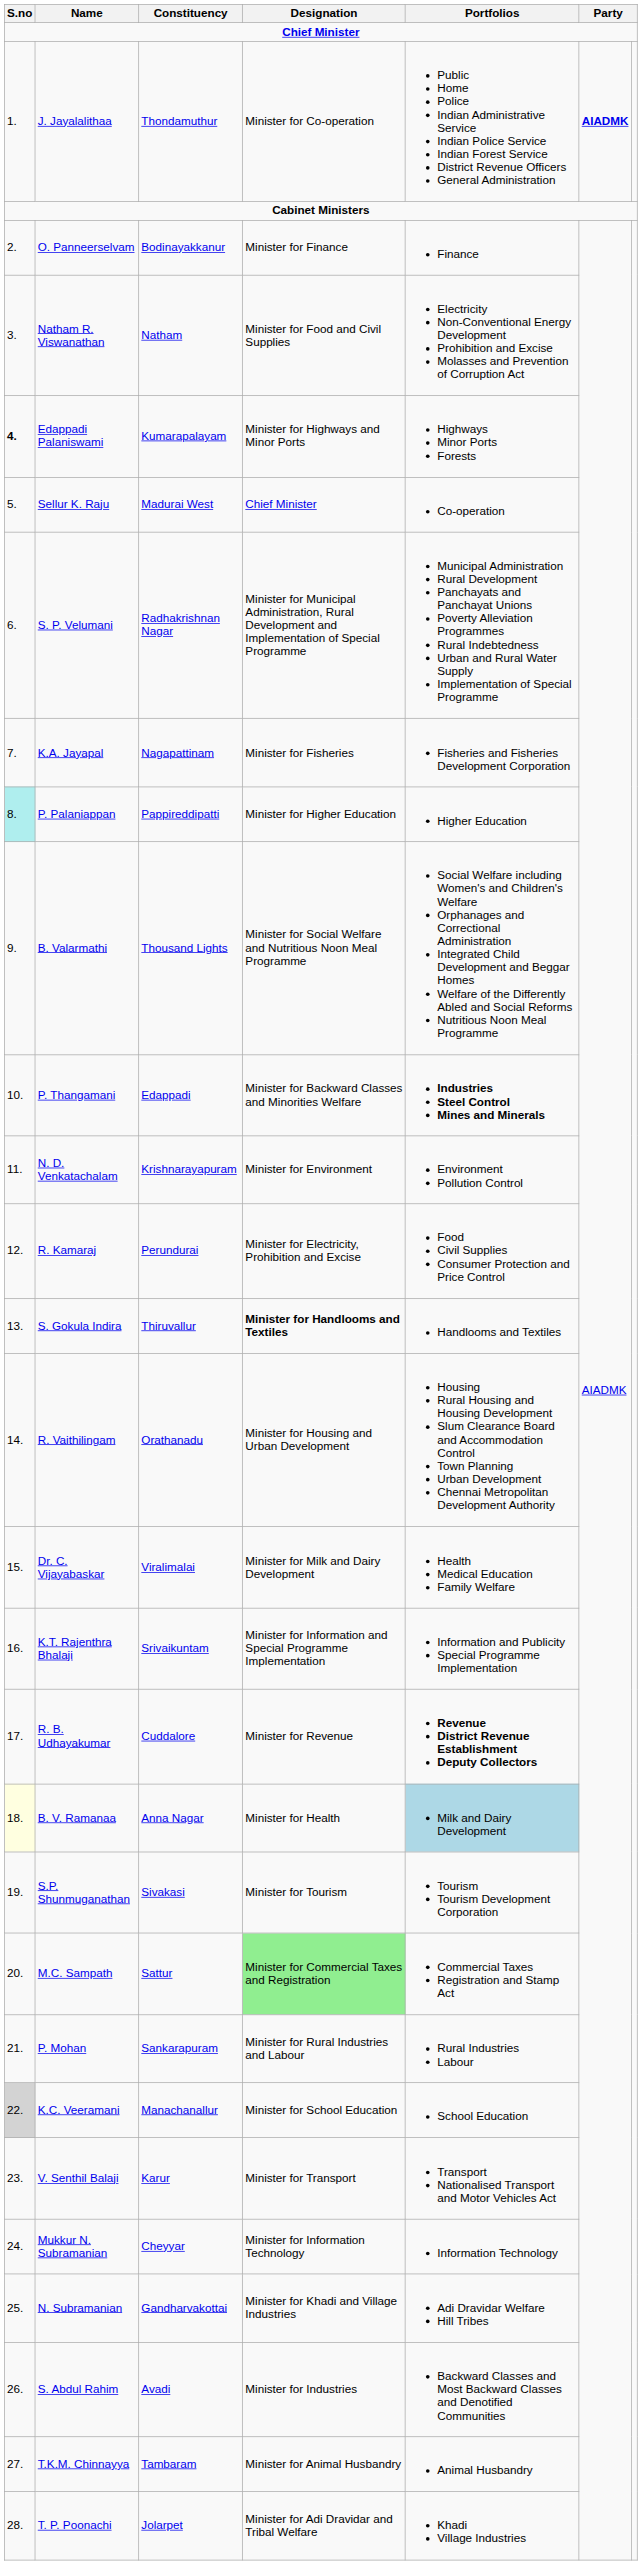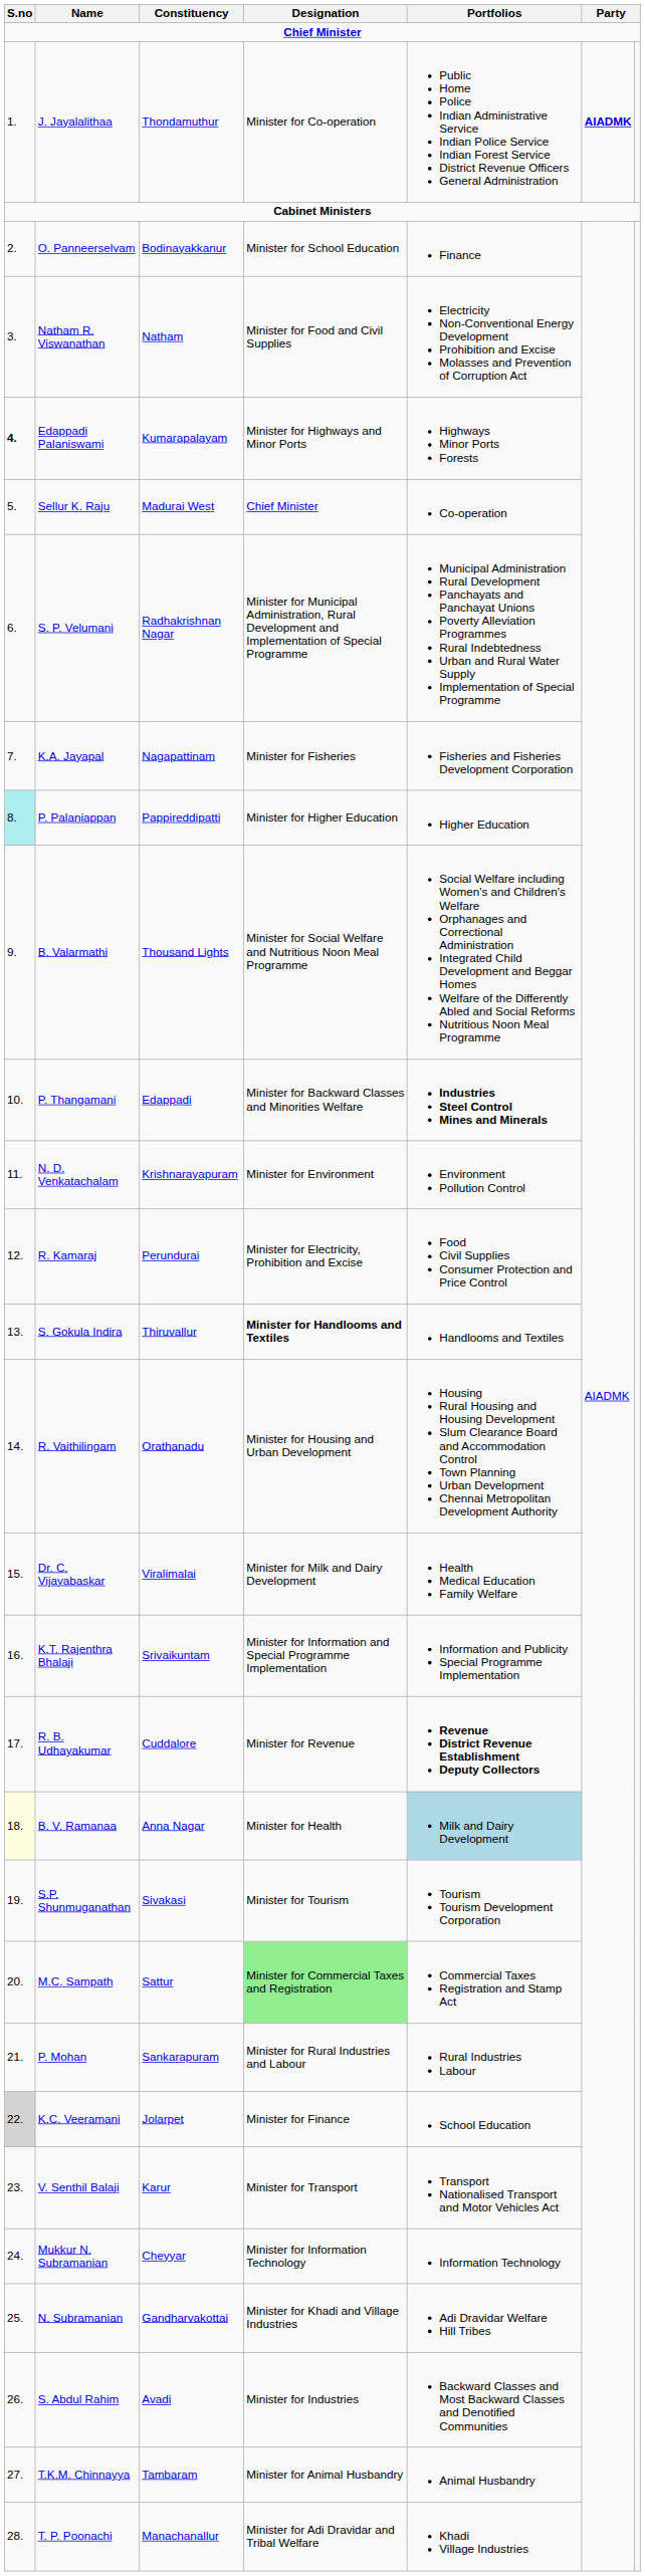O. Panneerselvam | Designation: Minister for Finance -> Minister for School Education
K.C. Veeramani | Constituency: Manachanallur -> Jolarpet
K.C. Veeramani | Designation: Minister for School Education -> Minister for Finance
T. P. Poonachi | Constituency: Jolarpet -> Manachanallur
